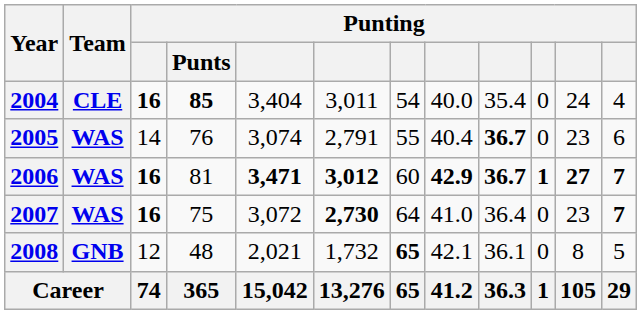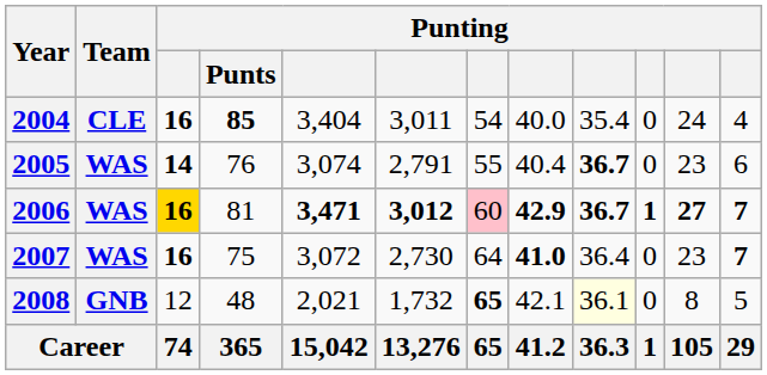2005 | column 3: normal -> bold
2006 | column 3: no background -> gold background
2006 | column 7: no background -> pink background
2007 | column 6: bold -> normal
2007 | column 8: normal -> bold
2008 | column 9: no background -> lightyellow background
